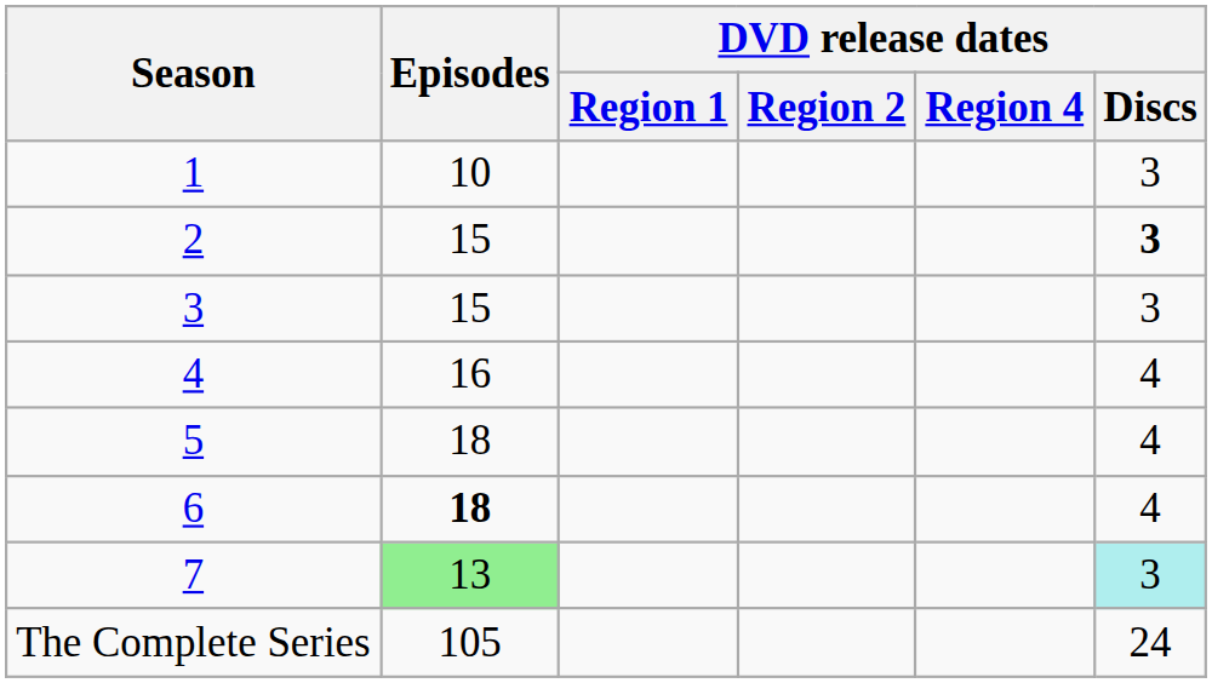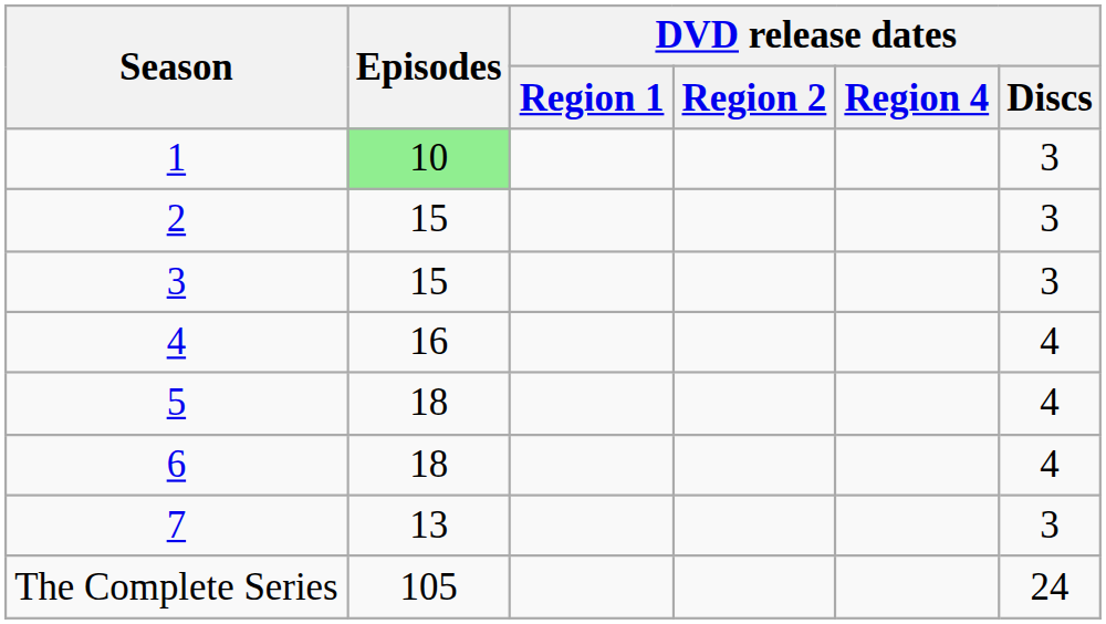1 | Episodes: no background -> lightgreen background
2 | DVD release dates / Discs: bold -> normal
6 | Episodes: bold -> normal
7 | Episodes: lightgreen background -> no background
7 | DVD release dates / Discs: paleturquoise background -> no background
